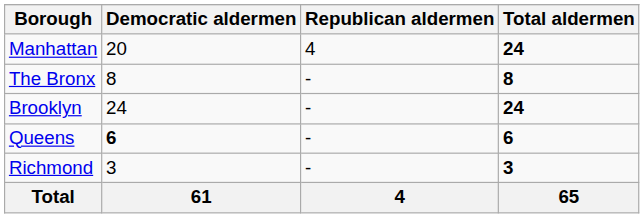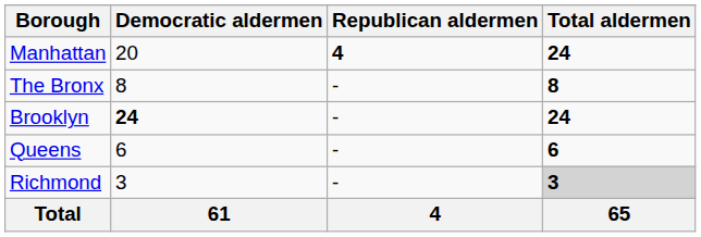Manhattan | Republican aldermen: normal -> bold
Brooklyn | Democratic aldermen: normal -> bold
Queens | Democratic aldermen: bold -> normal
Richmond | Total aldermen: no background -> lightgrey background
